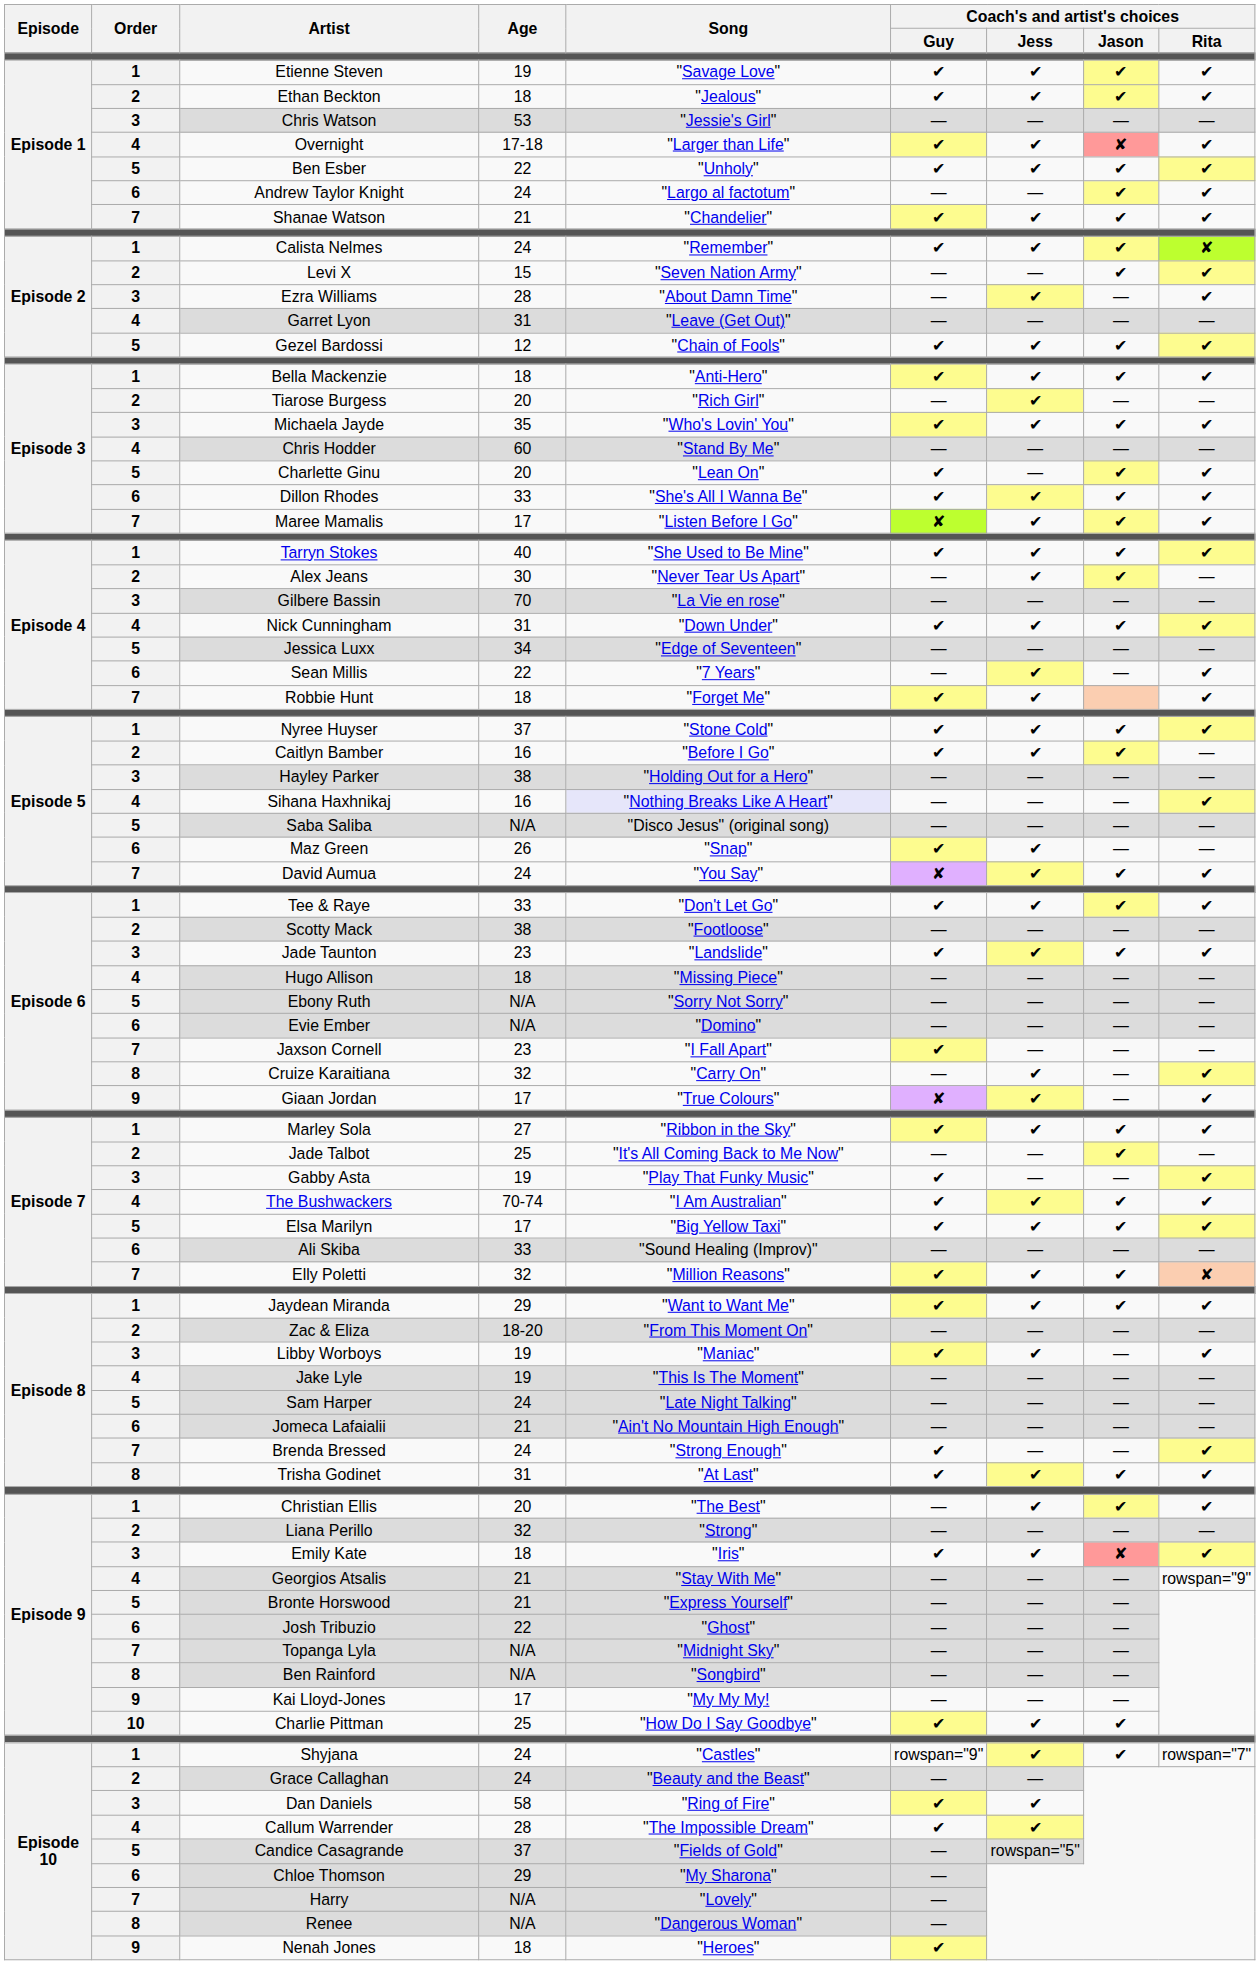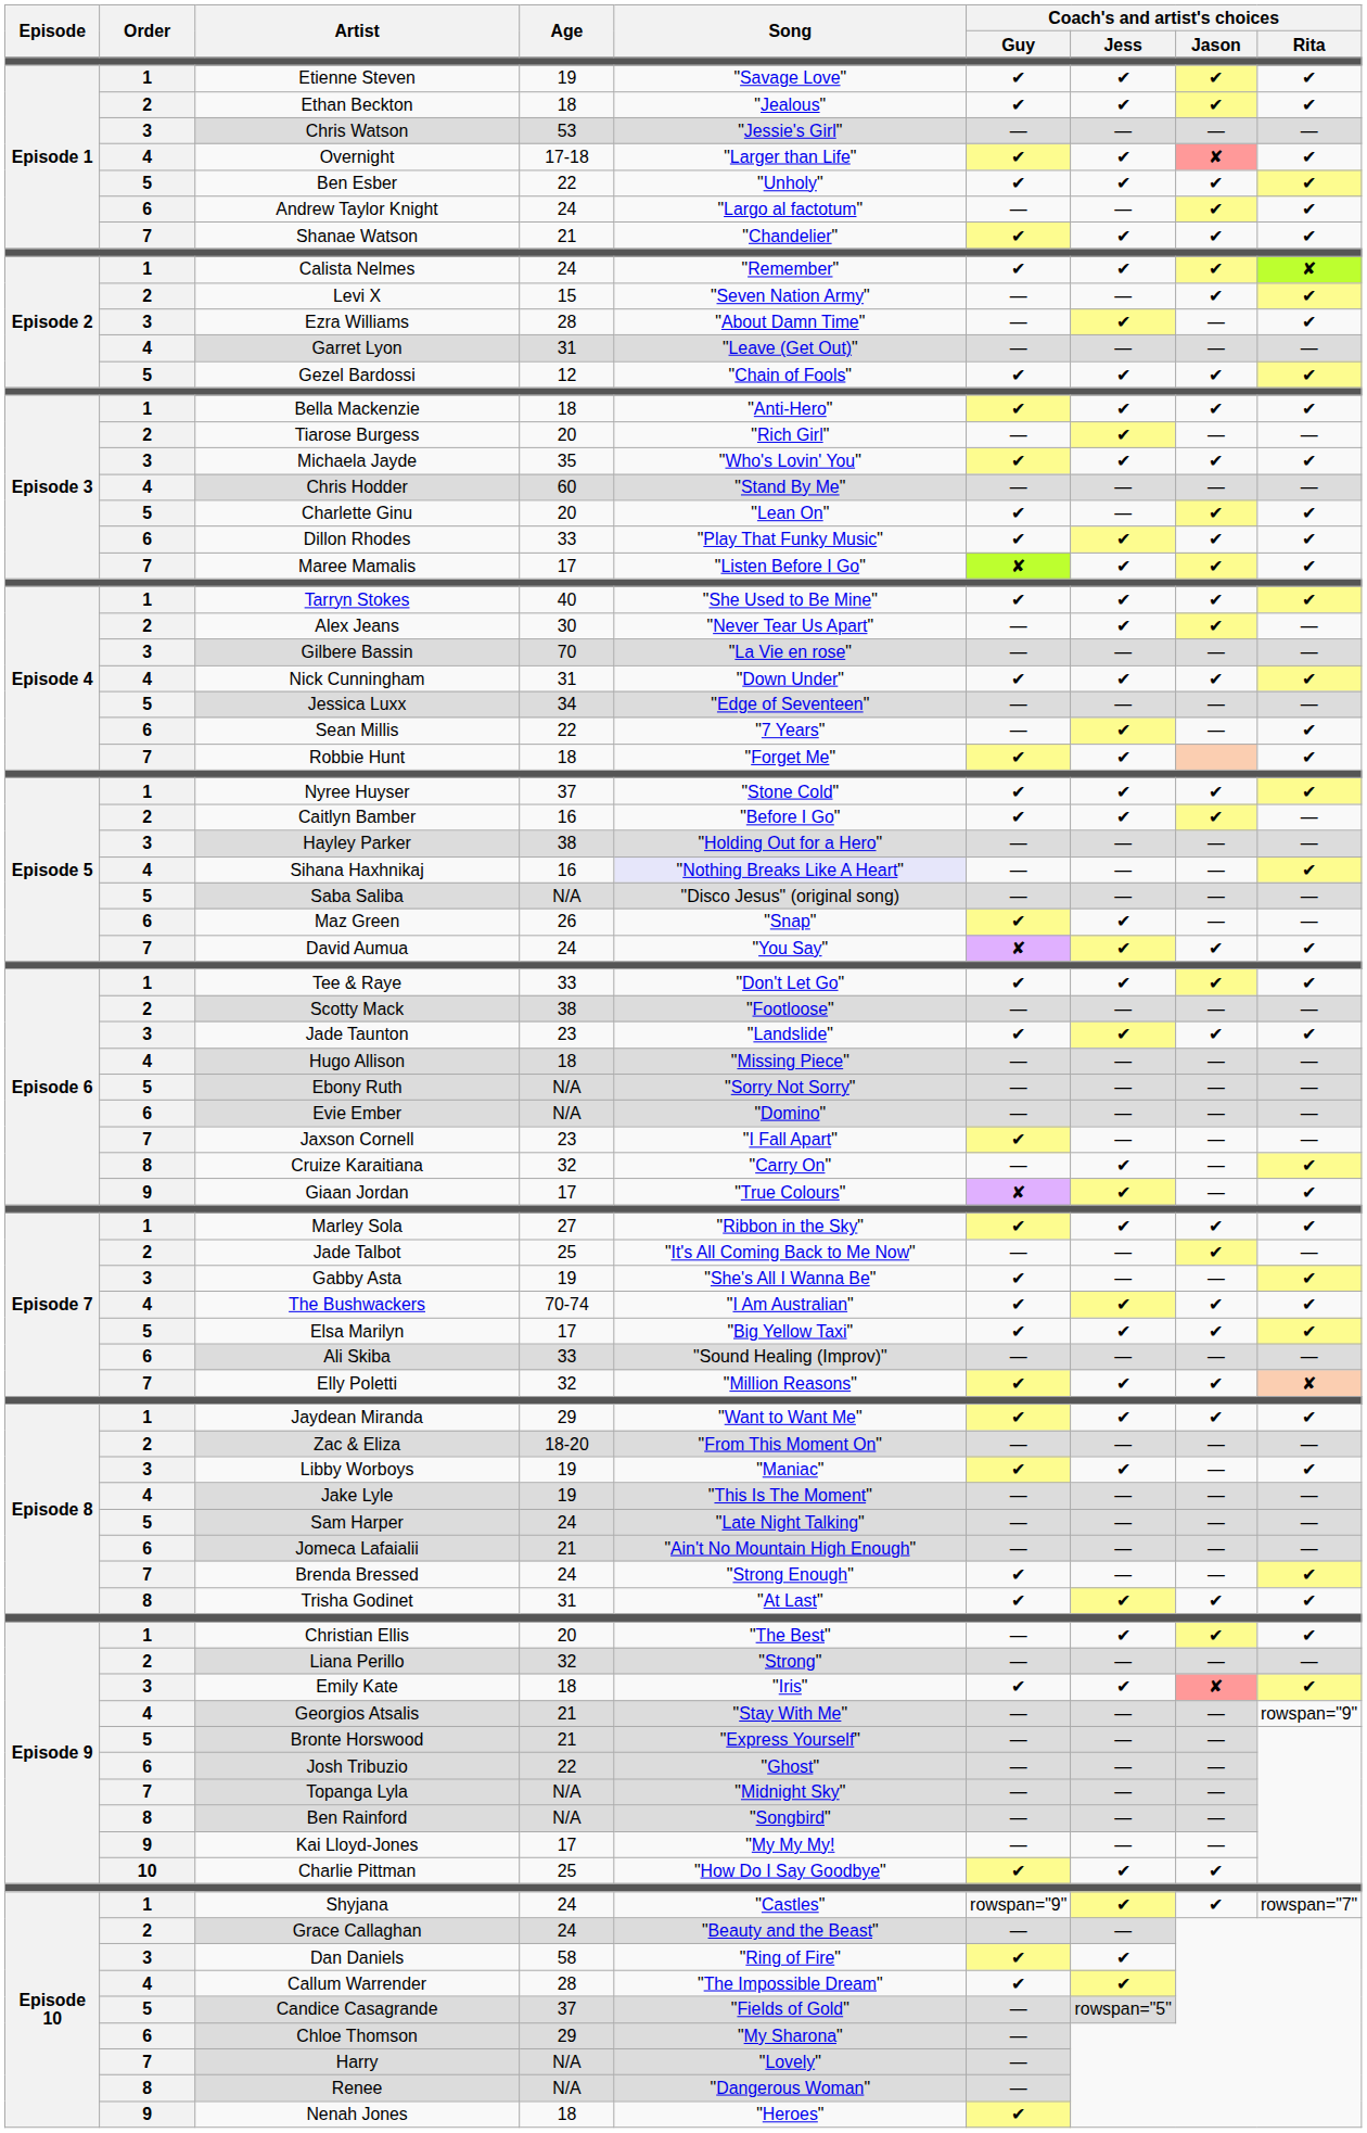Dillon Rhodes | Song: "She's All I Wanna Be" -> "Play That Funky Music"
Gabby Asta | Song: "Play That Funky Music" -> "She's All I Wanna Be"
